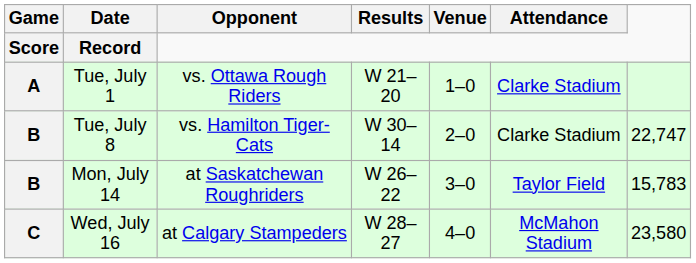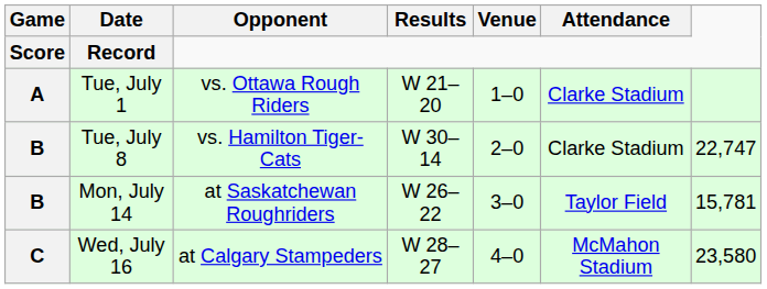Mon, July 14 | column 7: 15,783 -> 15,781
